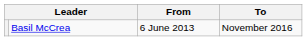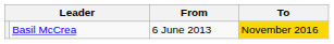Basil McCrea | To: no background -> gold background
